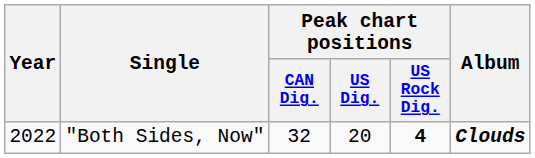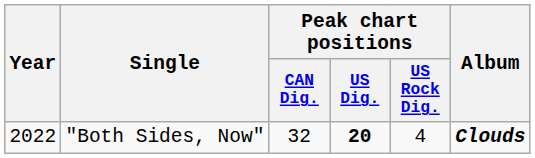"Both Sides, Now" | Peak chart positions / US Dig.: normal -> bold
"Both Sides, Now" | Peak chart positions / US Rock Dig.: bold -> normal
